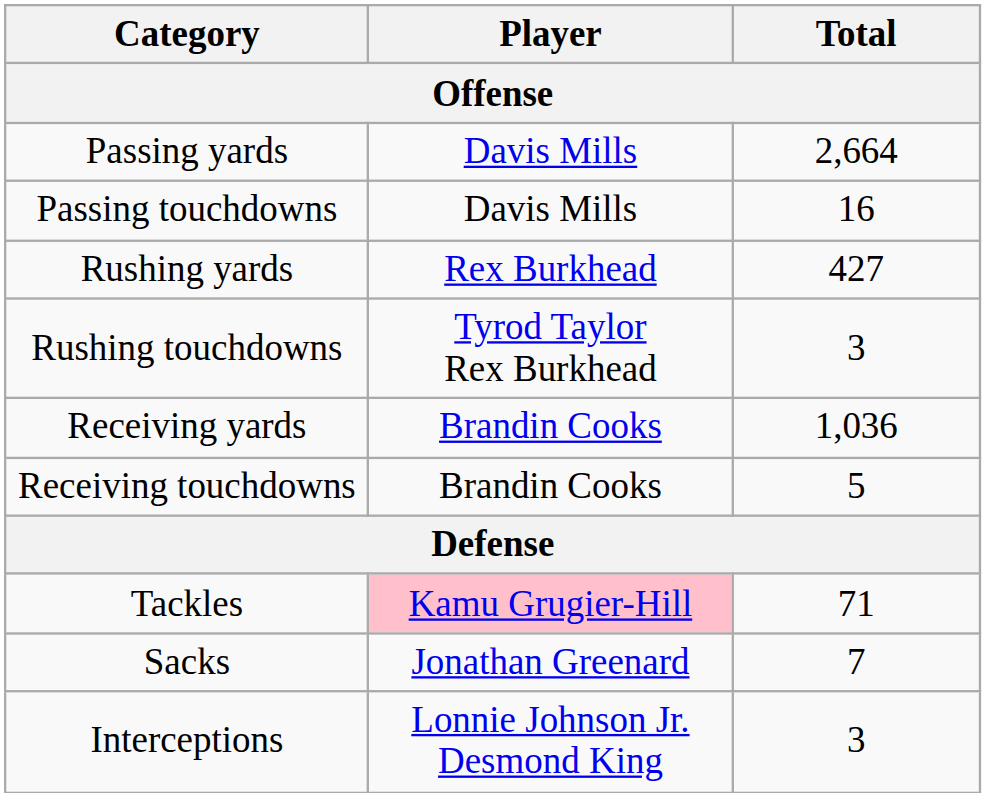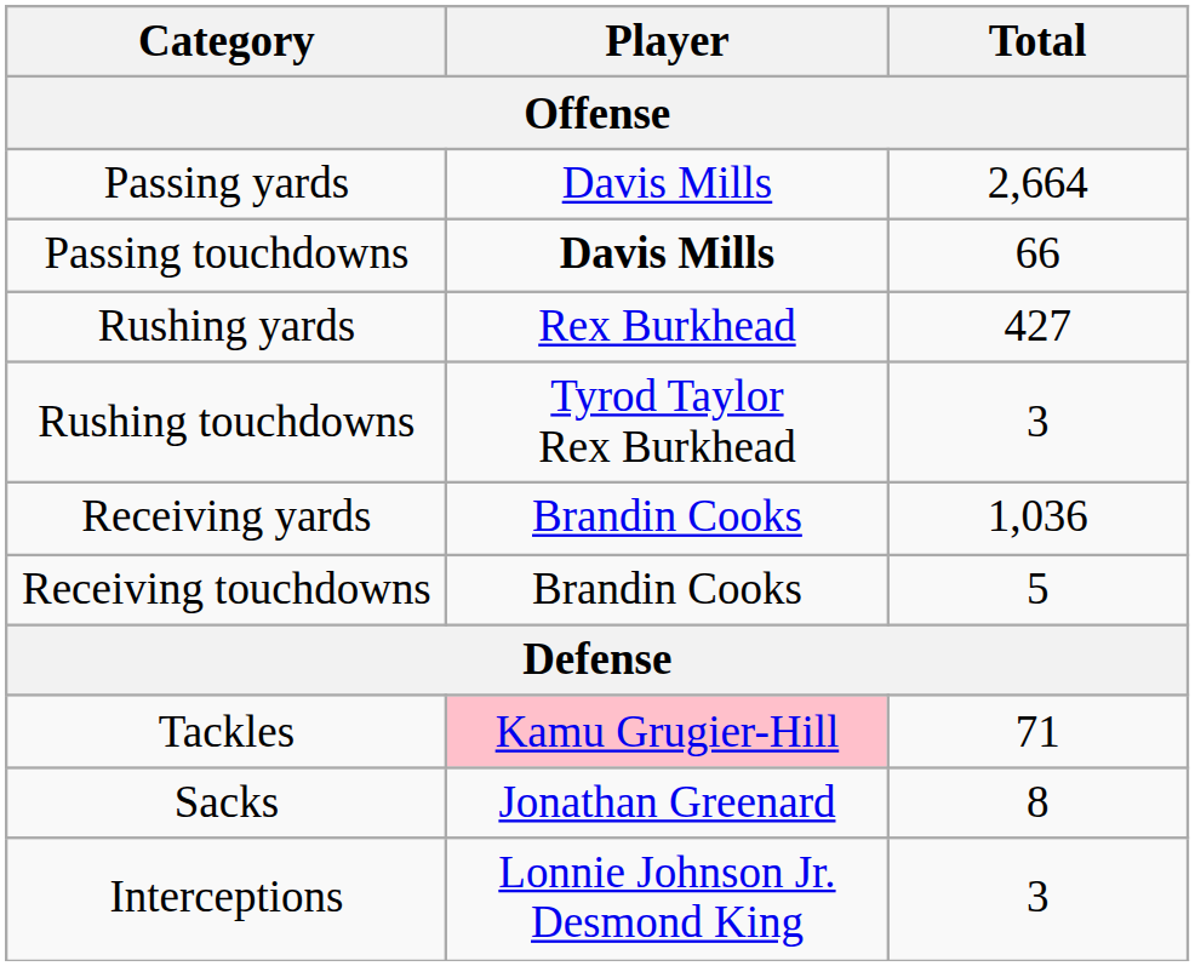Passing touchdowns | Player: normal -> bold
Passing touchdowns | Total: 16 -> 66
Sacks | Total: 7 -> 8
